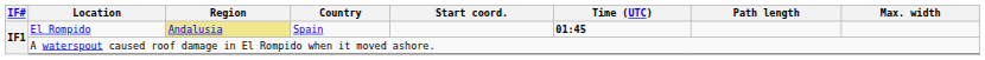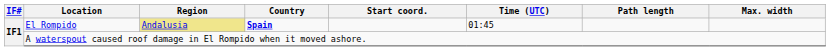El Rompido | Country: normal -> bold
El Rompido | Time (UTC): bold -> normal
